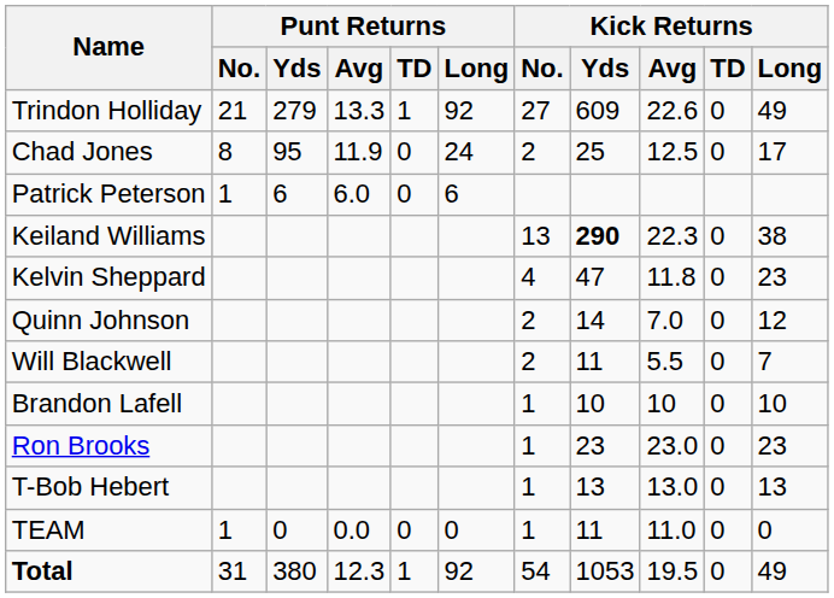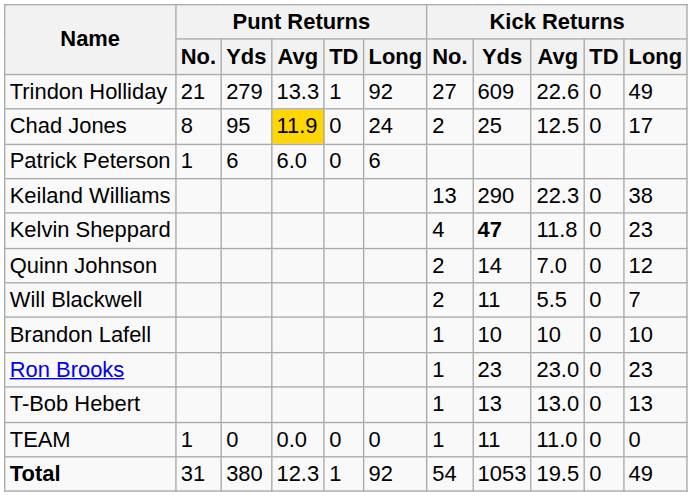Chad Jones | Punt Returns / Avg: no background -> gold background
Keiland Williams | Kick Returns / Yds: bold -> normal
Kelvin Sheppard | Kick Returns / Yds: normal -> bold
